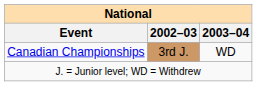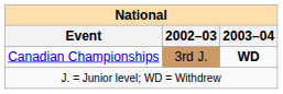Canadian Championships | 2003–04: normal -> bold
